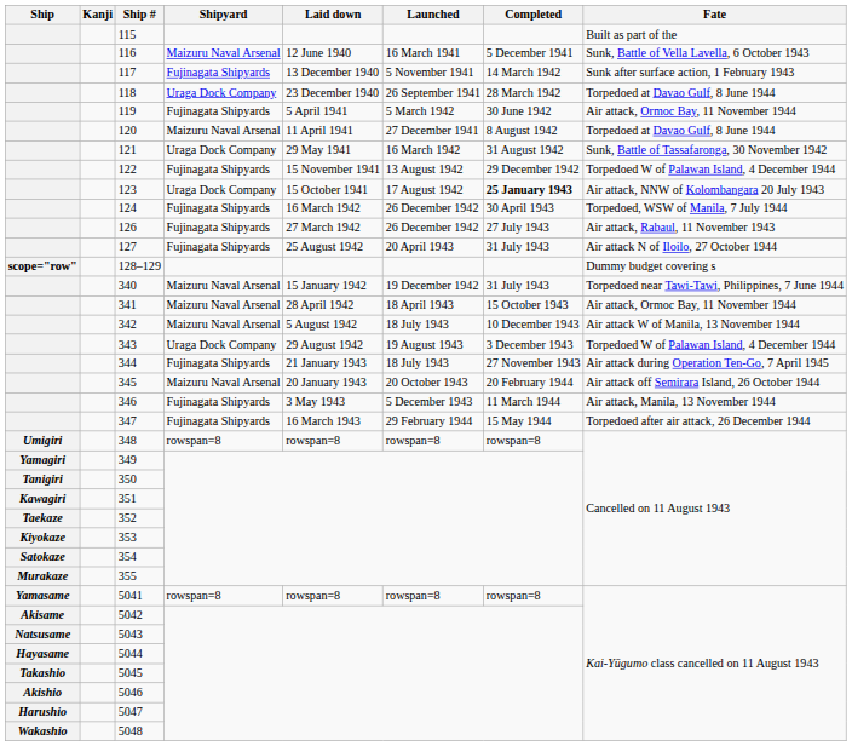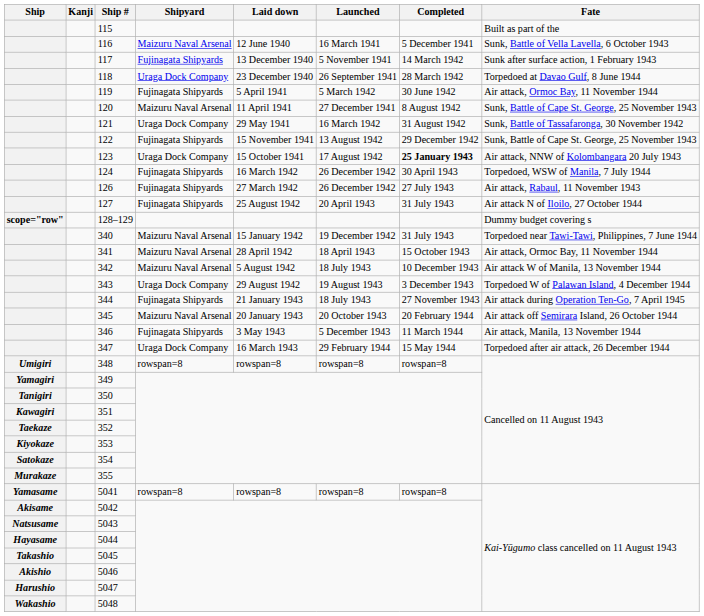120 | Fate: Torpedoed at Davao Gulf, 8 June 1944 -> Sunk, Battle of Cape St. George, 25 November 1943
122 | Fate: Torpedoed W of Palawan Island, 4 December 1944 -> Sunk, Battle of Cape St. George, 25 November 1943
347 | Shipyard: Fujinagata Shipyards -> Uraga Dock Company
